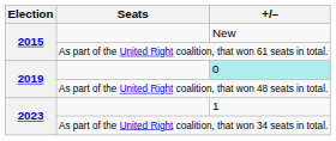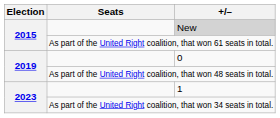New | +/–: no background -> lightgrey background
0 | +/–: paleturquoise background -> no background
